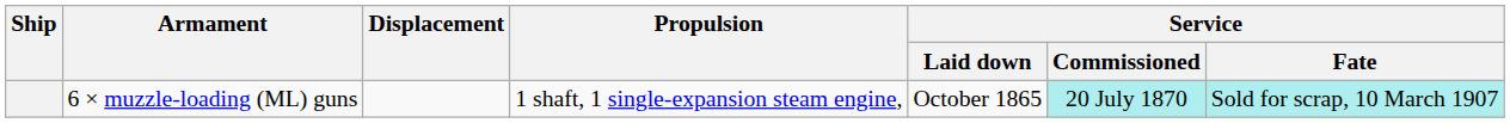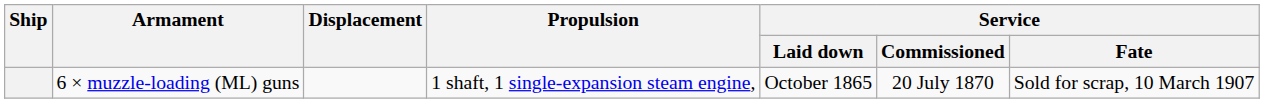6 × muzzle-loading (ML) guns | Service / Commissioned: paleturquoise background -> no background
6 × muzzle-loading (ML) guns | Service / Fate: paleturquoise background -> no background
